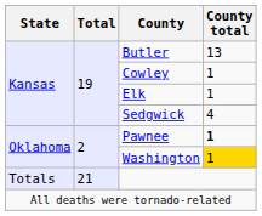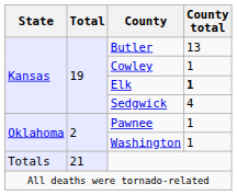Elk | County total: normal -> bold
Pawnee | County total: bold -> normal
Washington | County total: gold background -> no background
